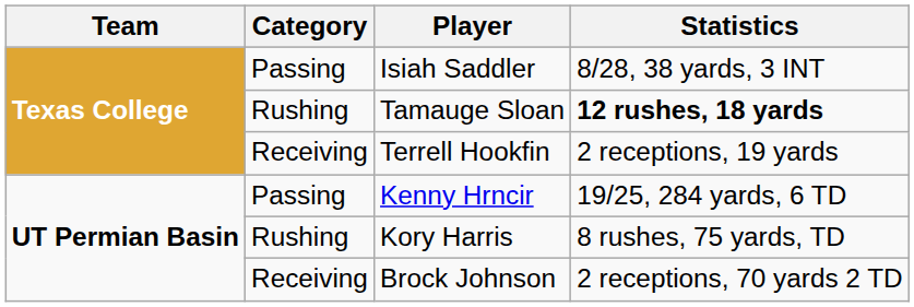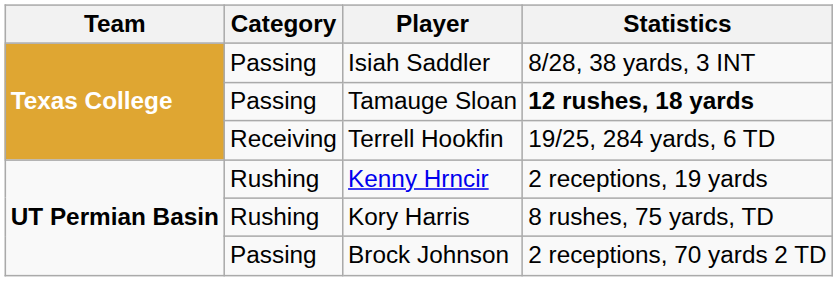Tamauge Sloan | Category: Rushing -> Passing
Terrell Hookfin | Statistics: 2 receptions, 19 yards -> 19/25, 284 yards, 6 TD
Kenny Hrncir | Category: Passing -> Rushing
Kenny Hrncir | Statistics: 19/25, 284 yards, 6 TD -> 2 receptions, 19 yards
Brock Johnson | Category: Receiving -> Passing
